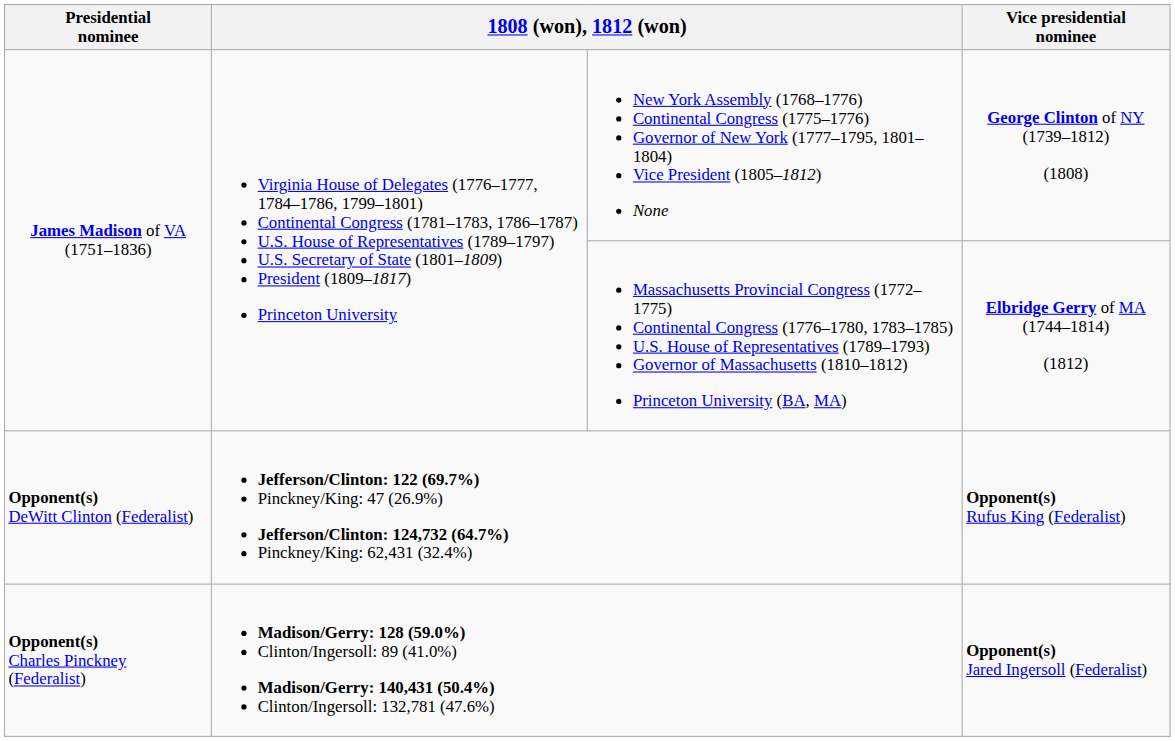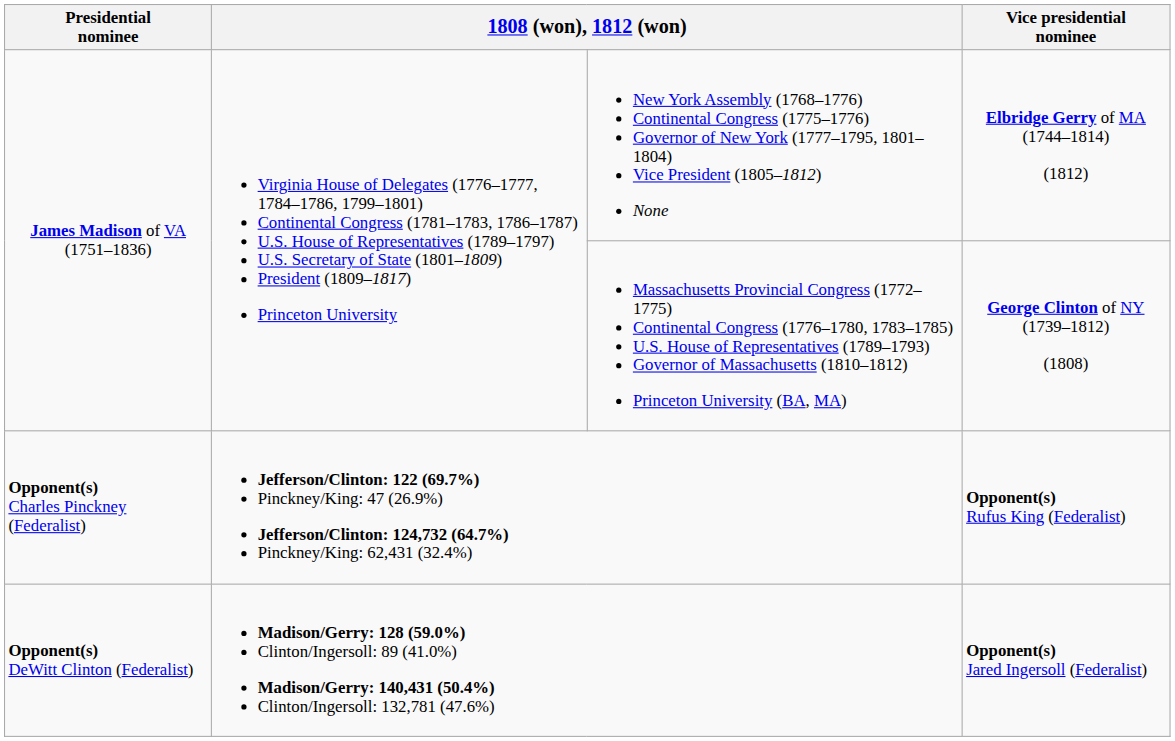row 2 | Vice presidential nominee: George Clinton of NY (1739–1812) (1808) -> Elbridge Gerry of MA (1744–1814) (1812)
row 3 | Vice presidential nominee: Elbridge Gerry of MA (1744–1814) (1812) -> George Clinton of NY (1739–1812) (1808)
row 4 | Presidential nominee: Opponent(s) DeWitt Clinton (Federalist) -> Opponent(s) Charles Pinckney (Federalist)
row 5 | Presidential nominee: Opponent(s) Charles Pinckney (Federalist) -> Opponent(s) DeWitt Clinton (Federalist)
